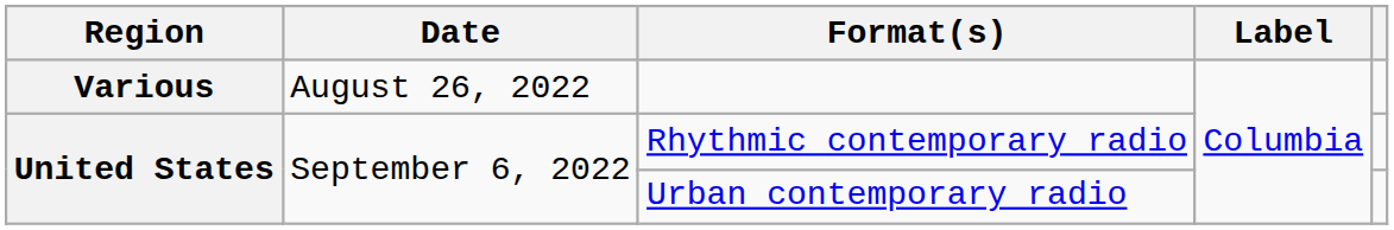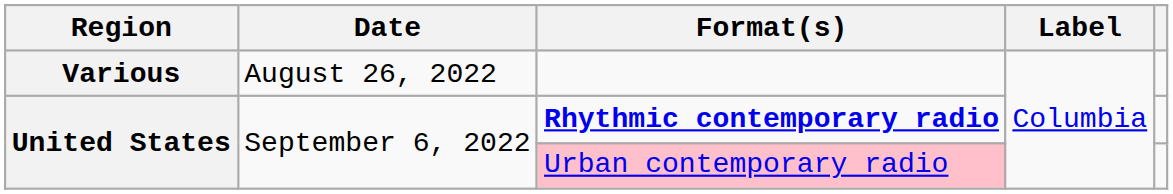Rhythmic contemporary radio | Format(s): normal -> bold
Urban contemporary radio | Format(s): no background -> pink background
